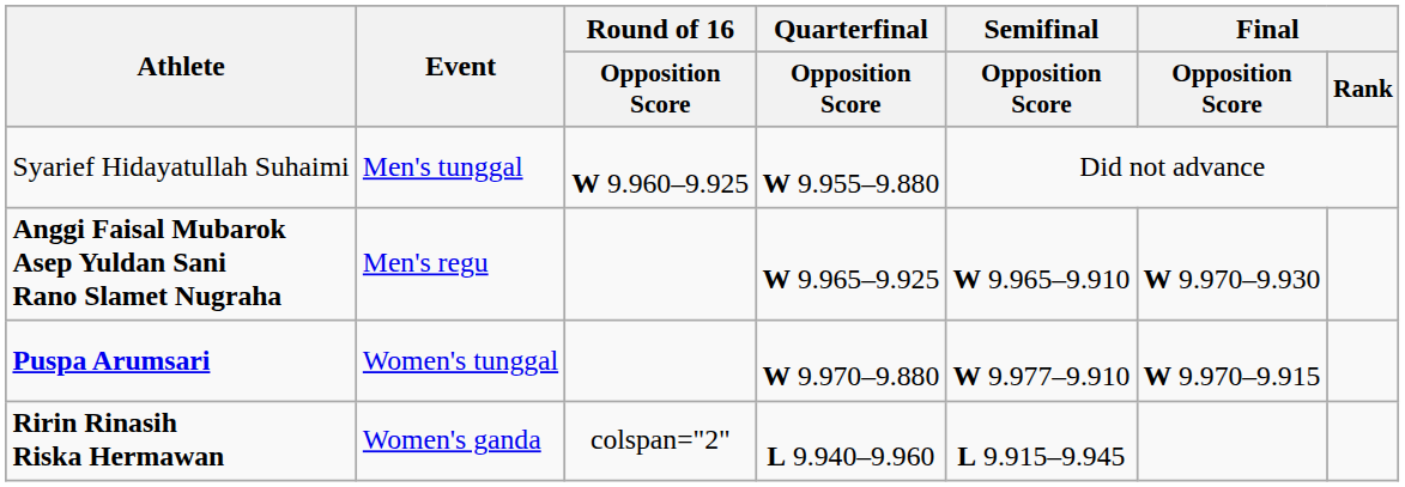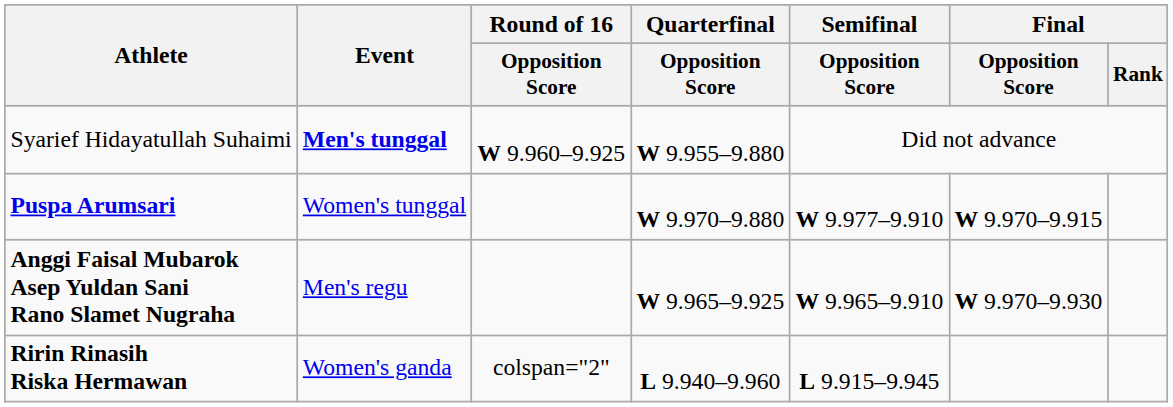Syarief Hidayatullah Suhaimi | Event: normal -> bold
rows swapped: Anggi Faisal Mubarok Asep Yuldan Sani Rano Slamet Nugraha <-> Puspa Arumsari
